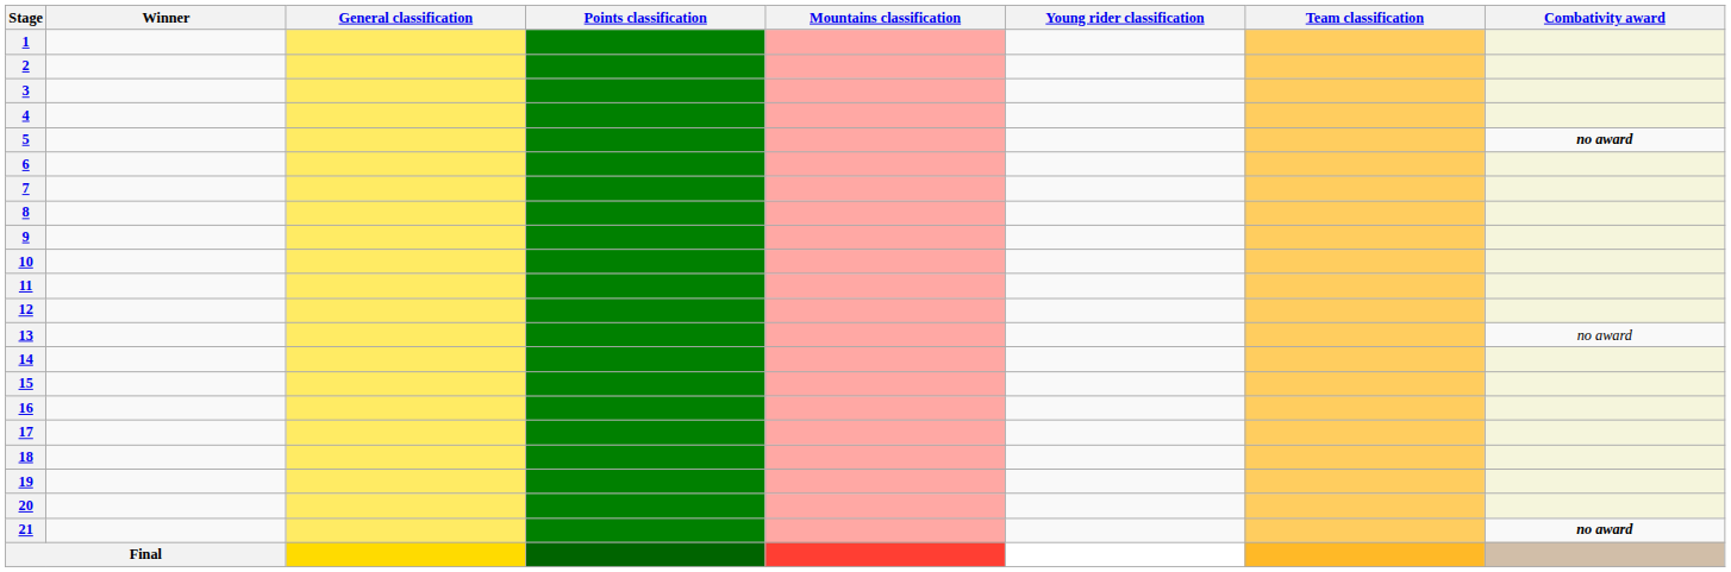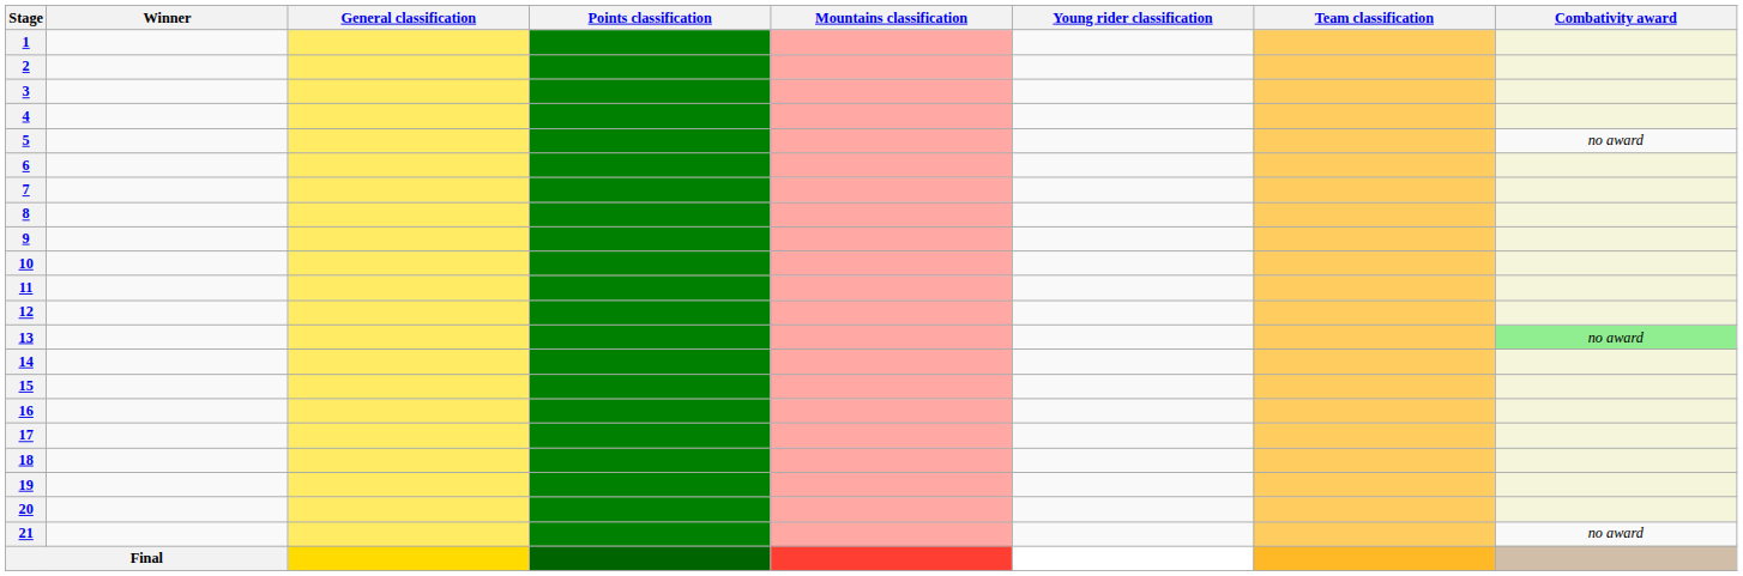5 | Combativity award: bold -> normal
13 | Combativity award: no background -> lightgreen background
21 | Combativity award: bold -> normal
